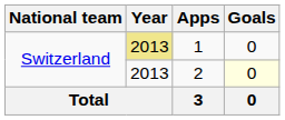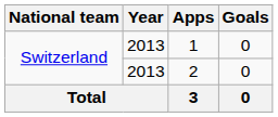1 | Year: khaki background -> no background
2 | Goals: lightyellow background -> no background
